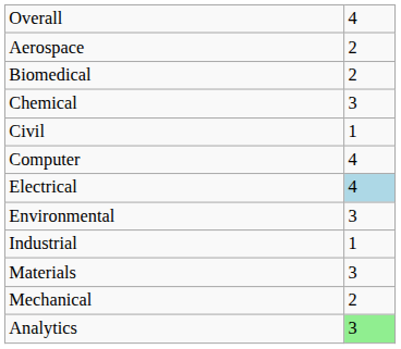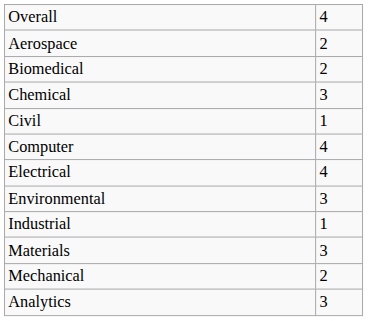Electrical | column 2: lightblue background -> no background
Analytics | column 2: lightgreen background -> no background
